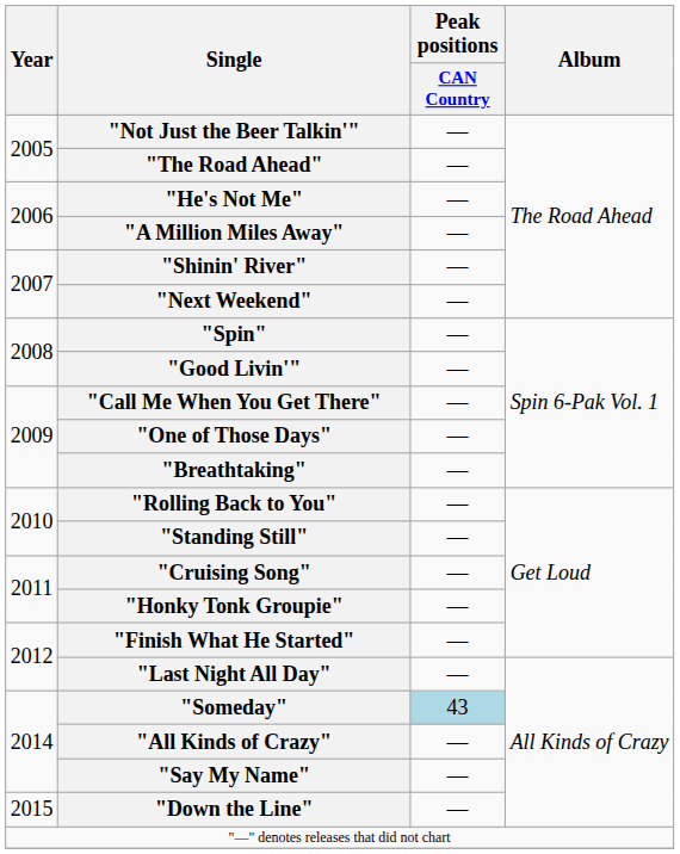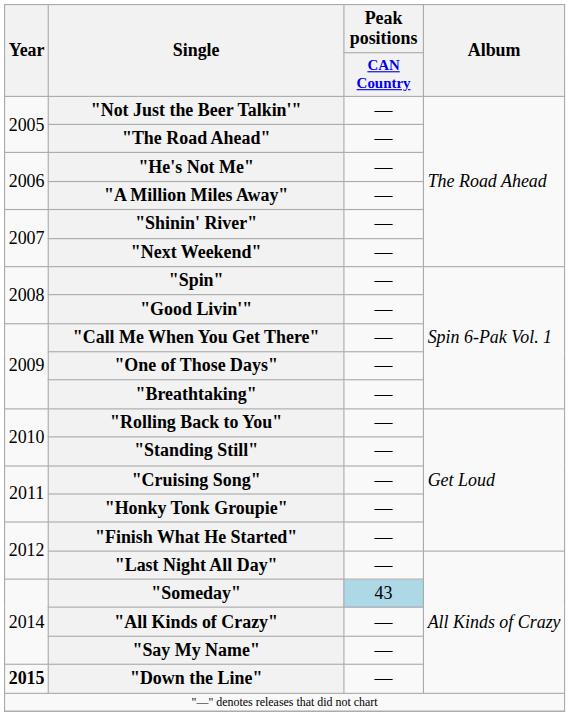"Down the Line" | Year: normal -> bold
